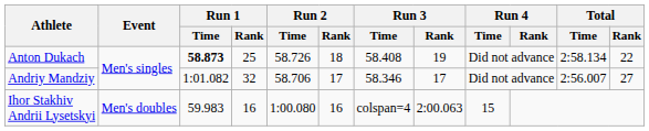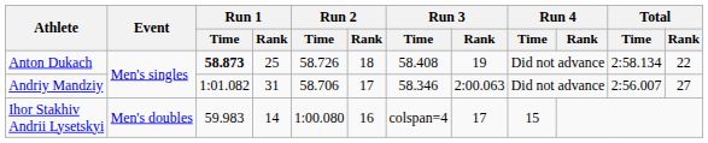Andriy Mandziy | Run 1 / Rank: 32 -> 31
Andriy Mandziy | Run 3 / Rank: 17 -> 2:00.063
Ihor Stakhiv Andrii Lysetskyi | Run 1 / Rank: 16 -> 14
Ihor Stakhiv Andrii Lysetskyi | Run 3 / Rank: 2:00.063 -> 17
